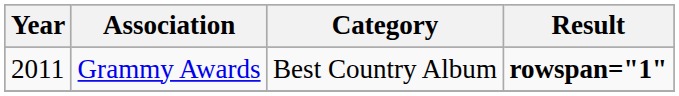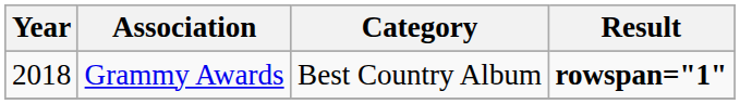Grammy Awards | Year: 2011 -> 2018
